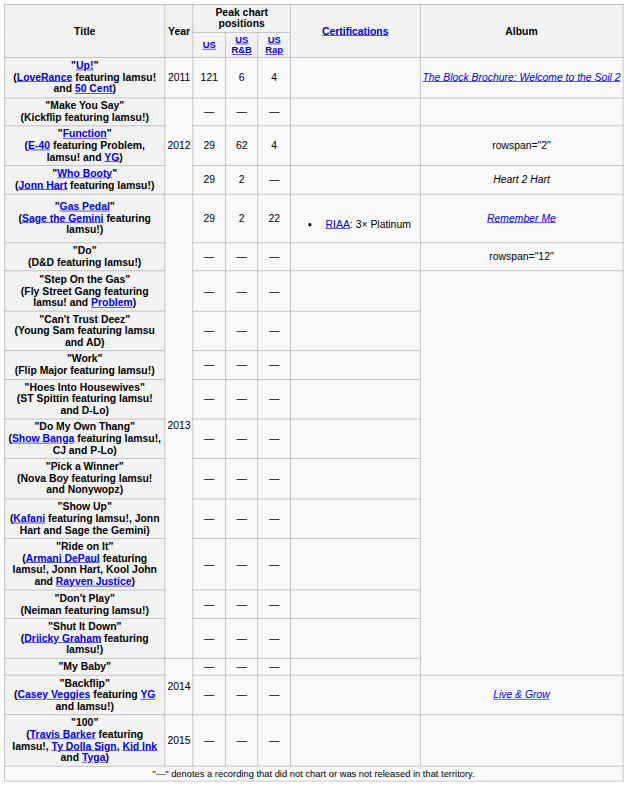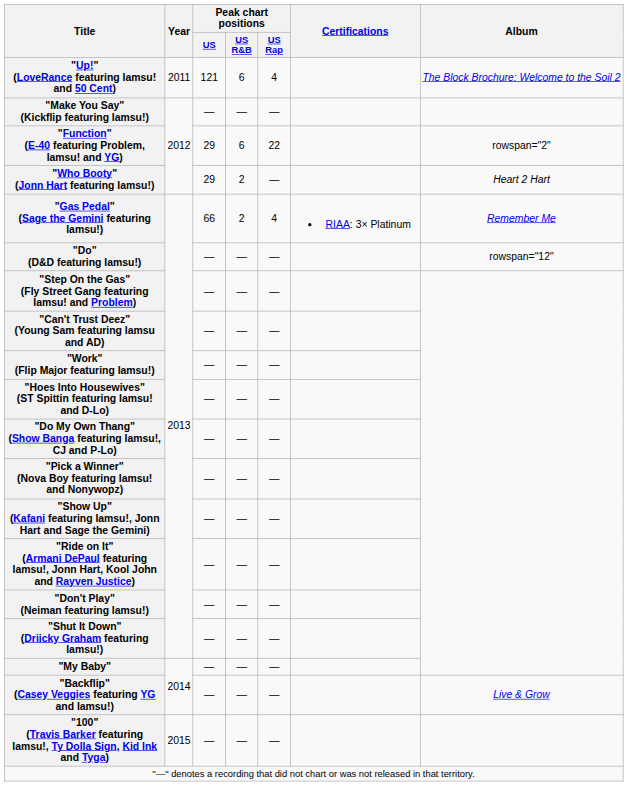"Function" (E-40 featuring Problem, Iamsu! and YG) | Peak chart positions / US R&B: 62 -> 6
"Function" (E-40 featuring Problem, Iamsu! and YG) | Peak chart positions / US Rap: 4 -> 22
"Gas Pedal" (Sage the Gemini featuring Iamsu!) | Peak chart positions / US: 29 -> 66
"Gas Pedal" (Sage the Gemini featuring Iamsu!) | Peak chart positions / US Rap: 22 -> 4
